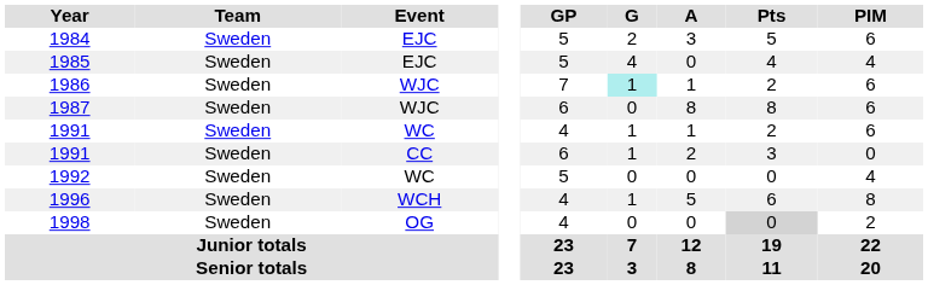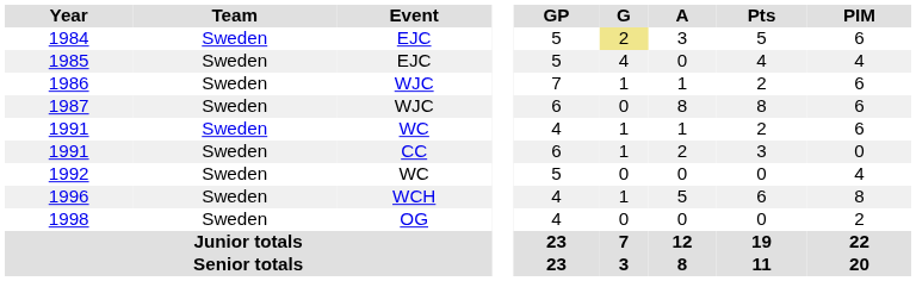1984 | G: no background -> khaki background
1986 | G: paleturquoise background -> no background
1998 | Pts: lightgrey background -> no background
